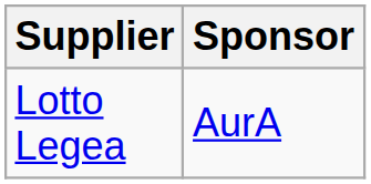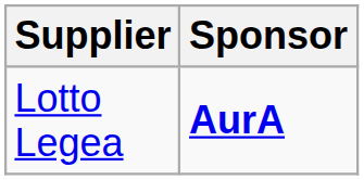Lotto Legea | Sponsor: normal -> bold
